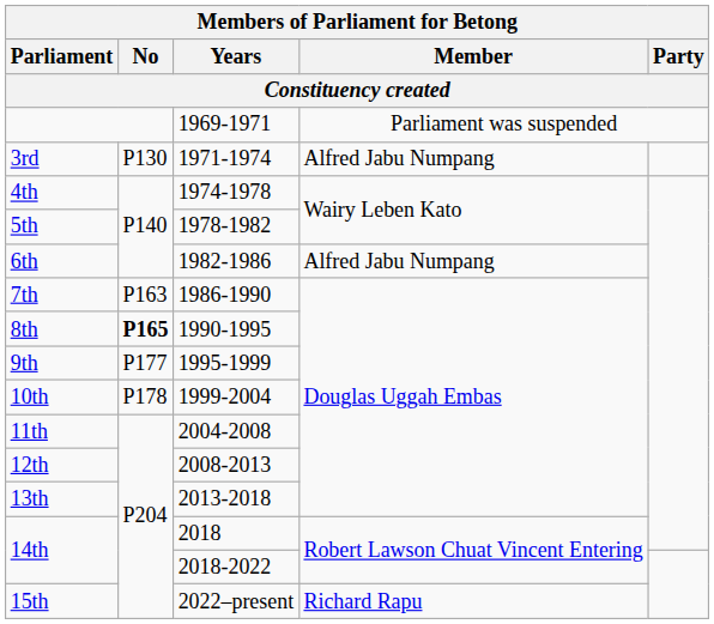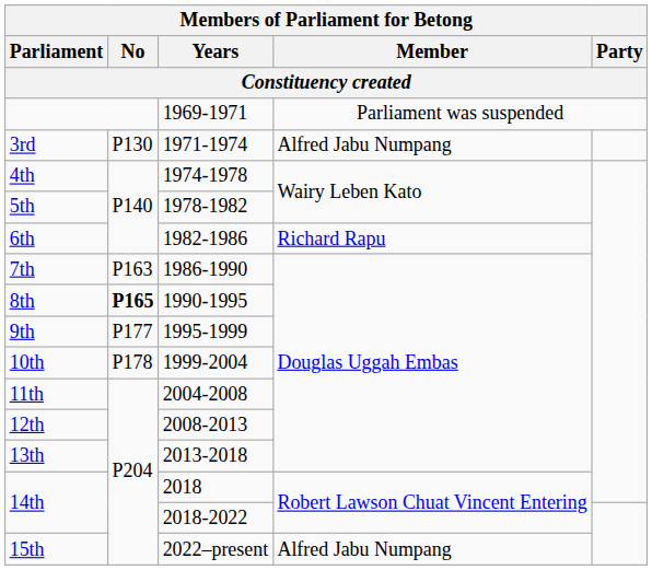6th | Member: Alfred Jabu Numpang -> Richard Rapu
15th | Member: Richard Rapu -> Alfred Jabu Numpang
